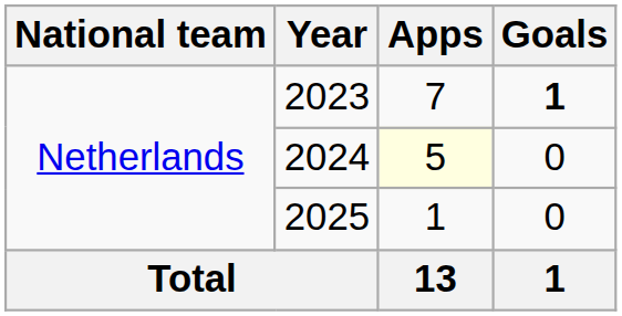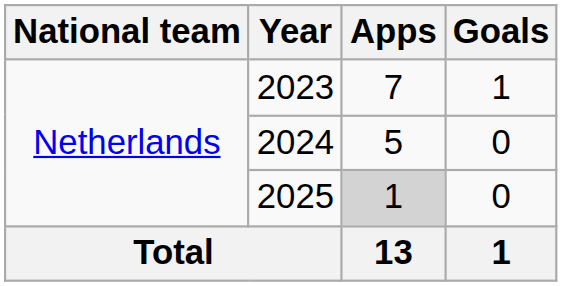2023 | Goals: bold -> normal
2024 | Apps: lightyellow background -> no background
2025 | Apps: no background -> lightgrey background
